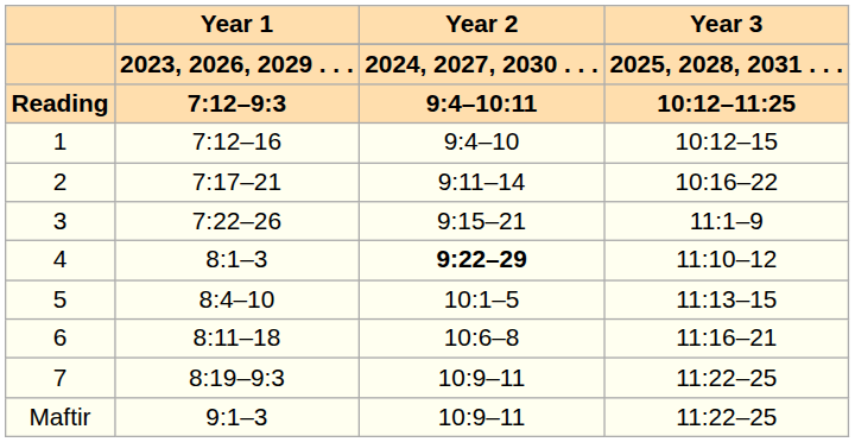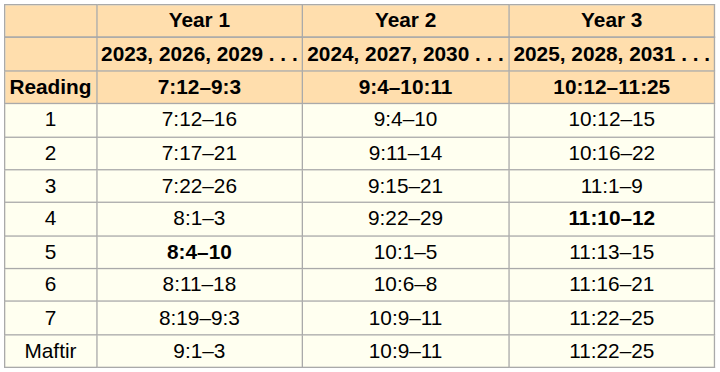4 | Year 2: bold -> normal
4 | Year 3: normal -> bold
5 | Year 1: normal -> bold
